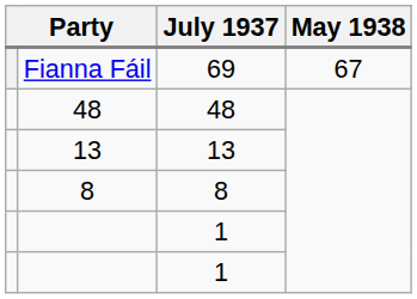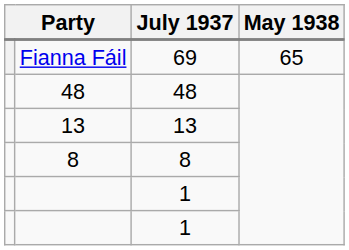Fianna Fáil | May 1938: 67 -> 65
